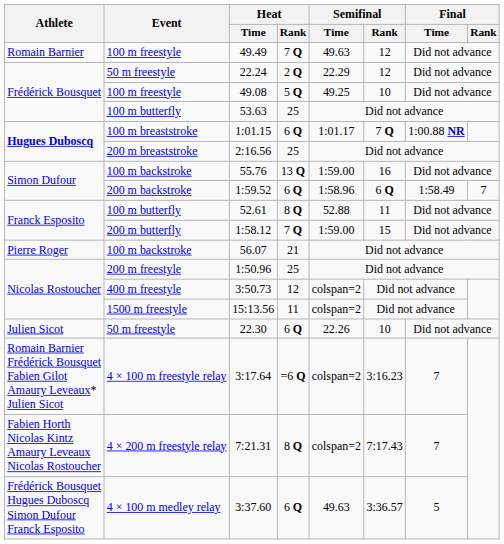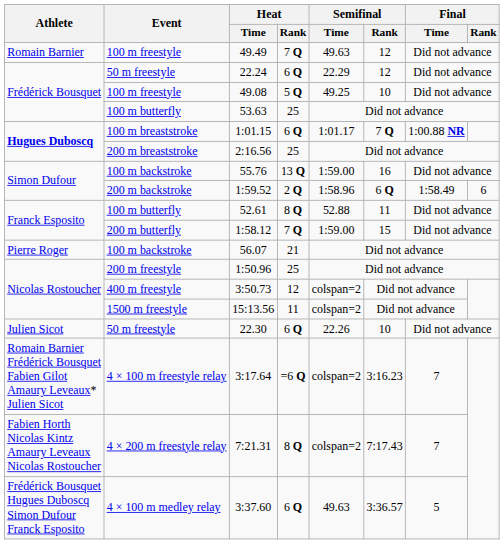22.24 | Heat / Rank: 2 Q -> 6 Q
1:59.52 | Heat / Rank: 6 Q -> 2 Q
1:59.52 | Final / Rank: 7 -> 6
